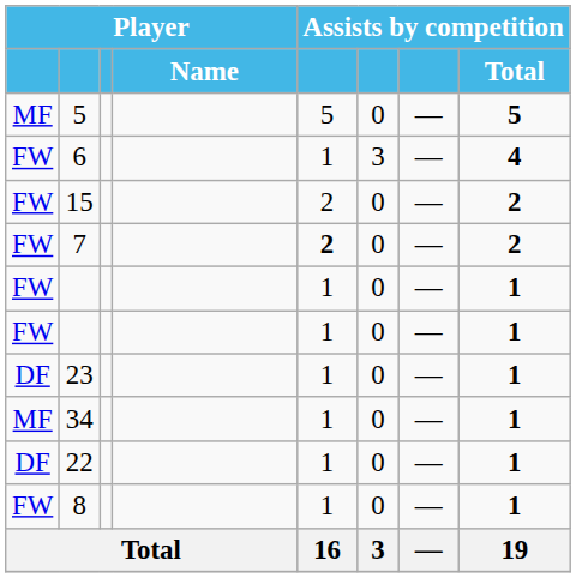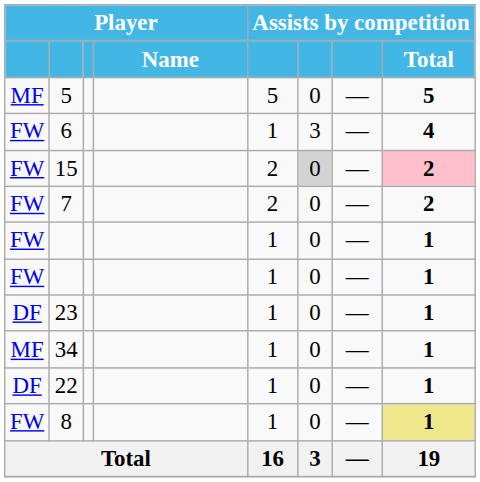15 | column 6: no background -> lightgrey background
15 | Assists by competition / Total: no background -> pink background
7 | column 5: bold -> normal
8 | Assists by competition / Total: no background -> khaki background
